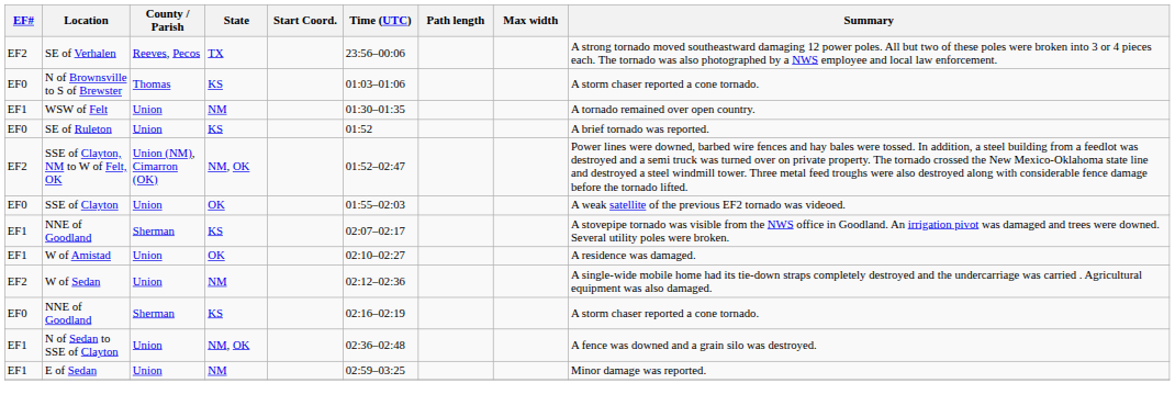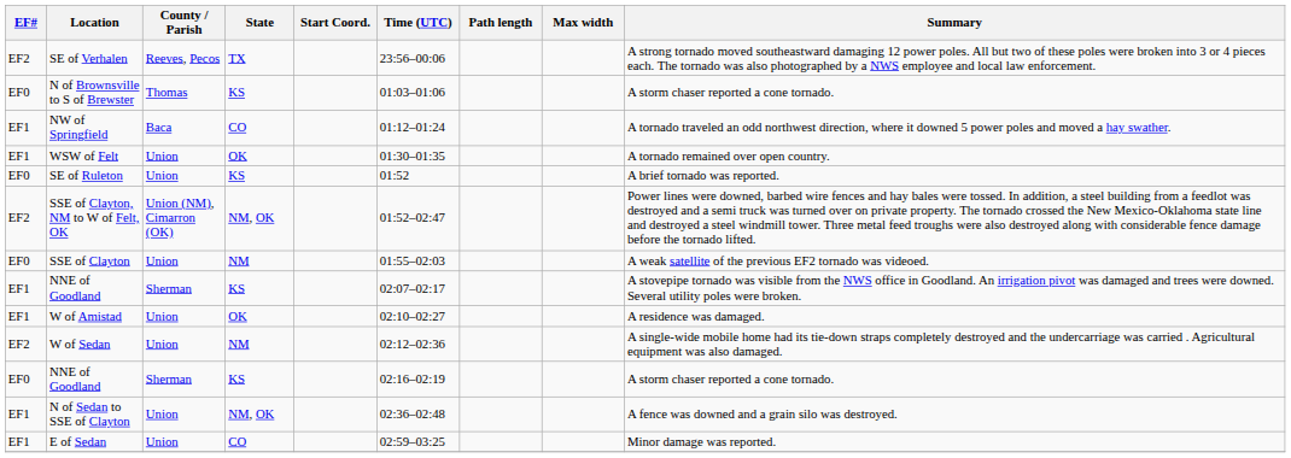+ row: EF1 | NW of Springfield | Baca | CO | 01:12–01:24 | A tornado traveled an odd northwest direction, where it downed 5 power poles and moved a hay swather.
WSW of Felt | State: NM -> OK
SSE of Clayton | State: OK -> NM
E of Sedan | State: NM -> CO
